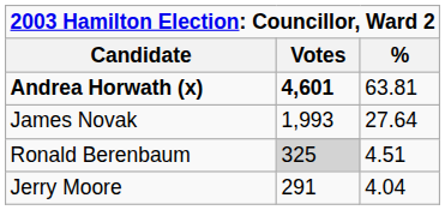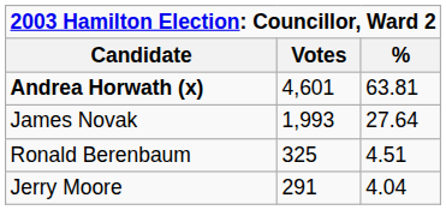Andrea Horwath (x) | Votes: bold -> normal
Ronald Berenbaum | Votes: lightgrey background -> no background
